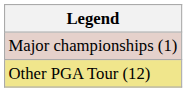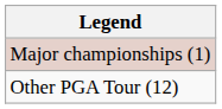row 3 | column 1: khaki background -> no background
